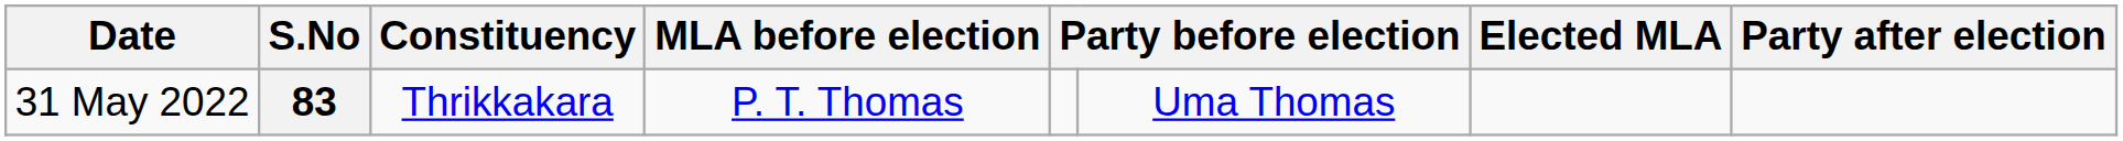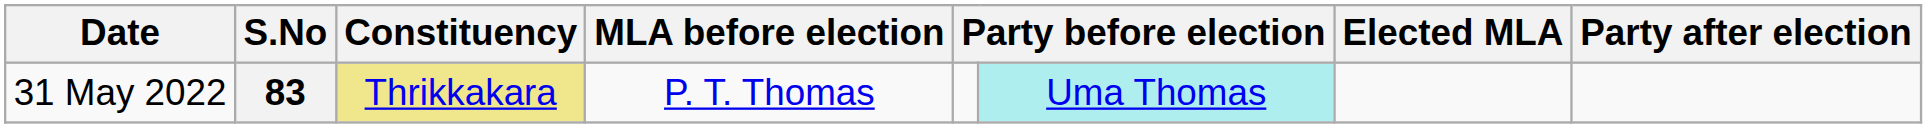83 | Constituency: no background -> khaki background
83 | column 6: no background -> paleturquoise background
